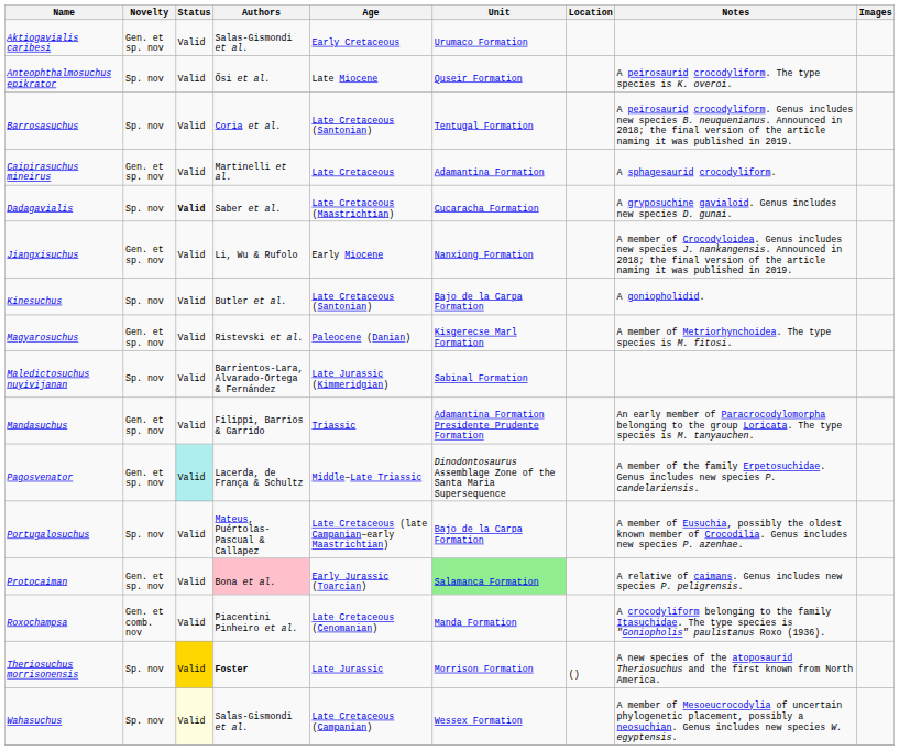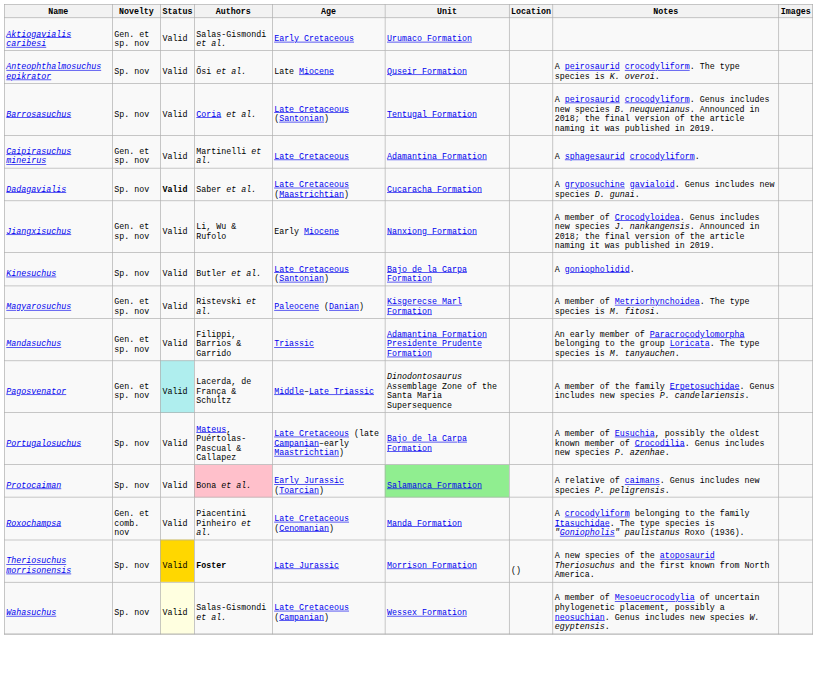- row: Maledictosuchus nuyivijanan | Sp. nov | Valid | Barrientos-Lara, Alvarado-Ortega & Fernández | Late Jurassic (Kimmeridgian) | Sabinal Formation
Protocaiman | Novelty: Gen. et sp. nov -> Sp. nov
